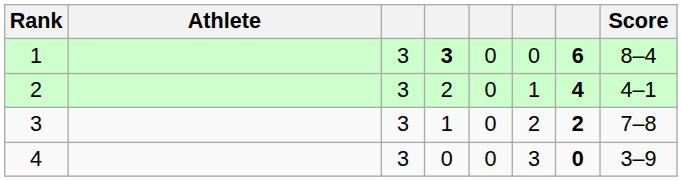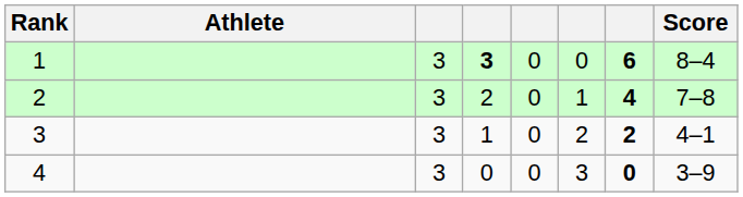row 3 | Score: 4–1 -> 7–8
row 4 | Score: 7–8 -> 4–1
